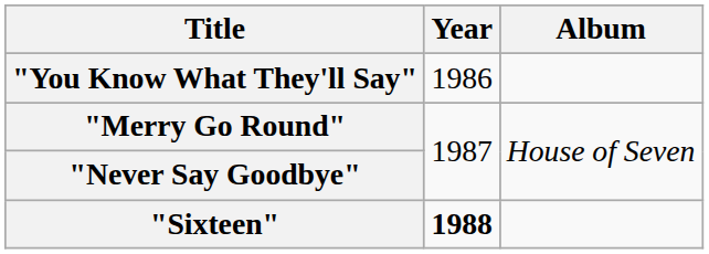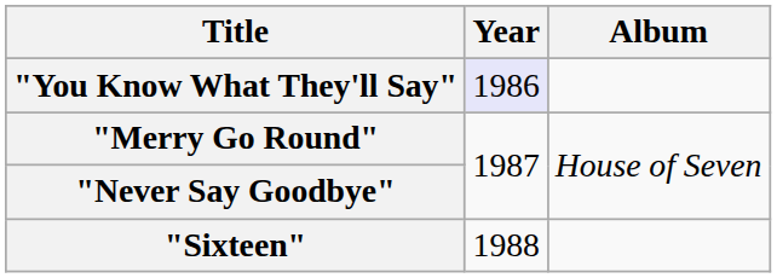"You Know What They'll Say" | Year: no background -> lavender background
"Sixteen" | Year: bold -> normal
